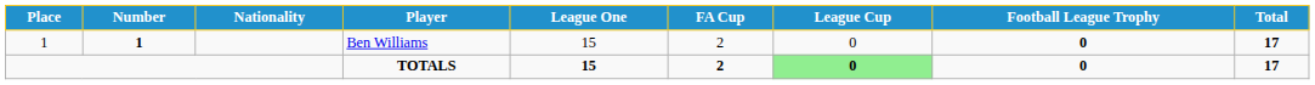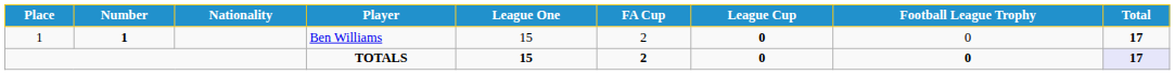Ben Williams | League Cup: normal -> bold
Ben Williams | Football League Trophy: bold -> normal
TOTALS | League Cup: lightgreen background -> no background
TOTALS | Total: no background -> lavender background
